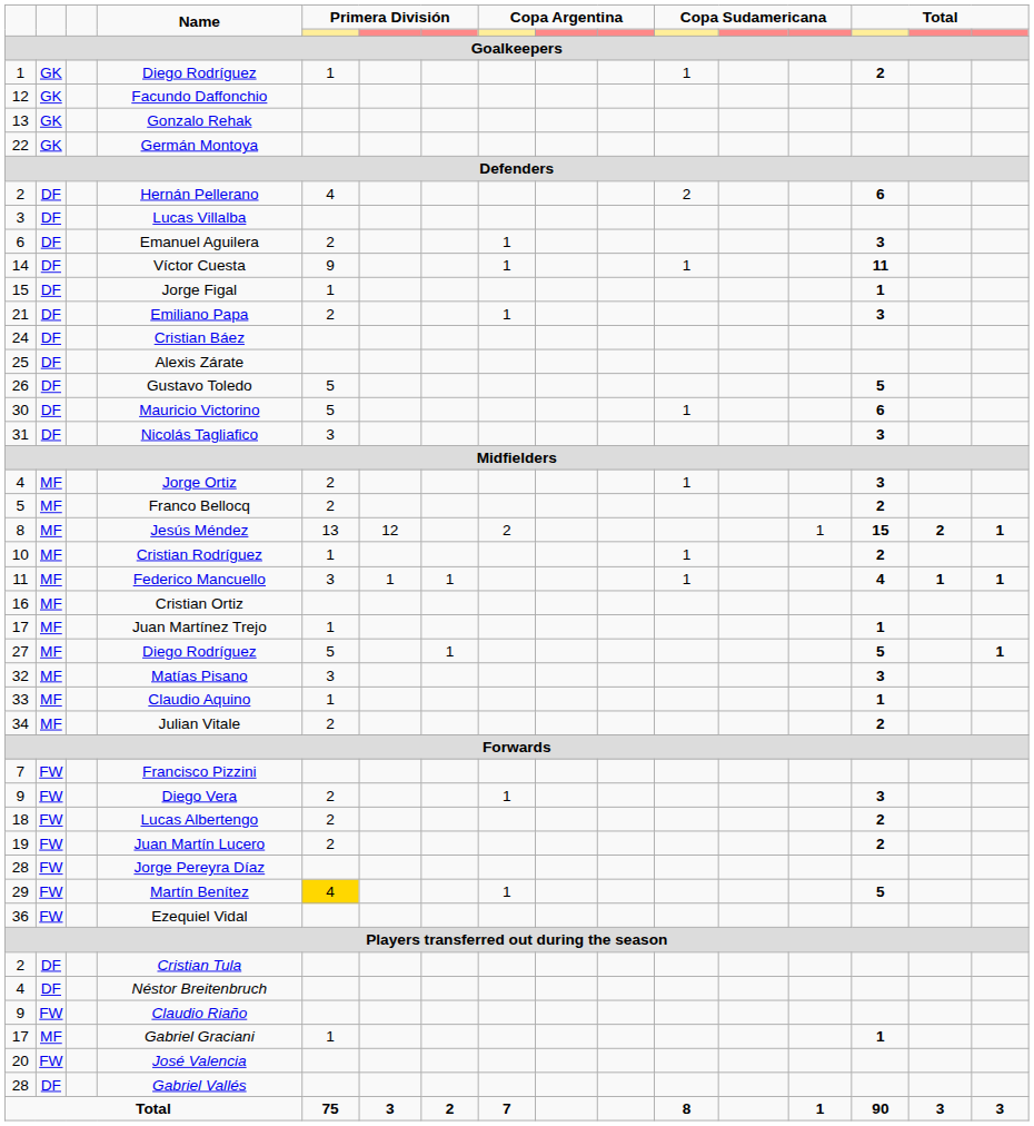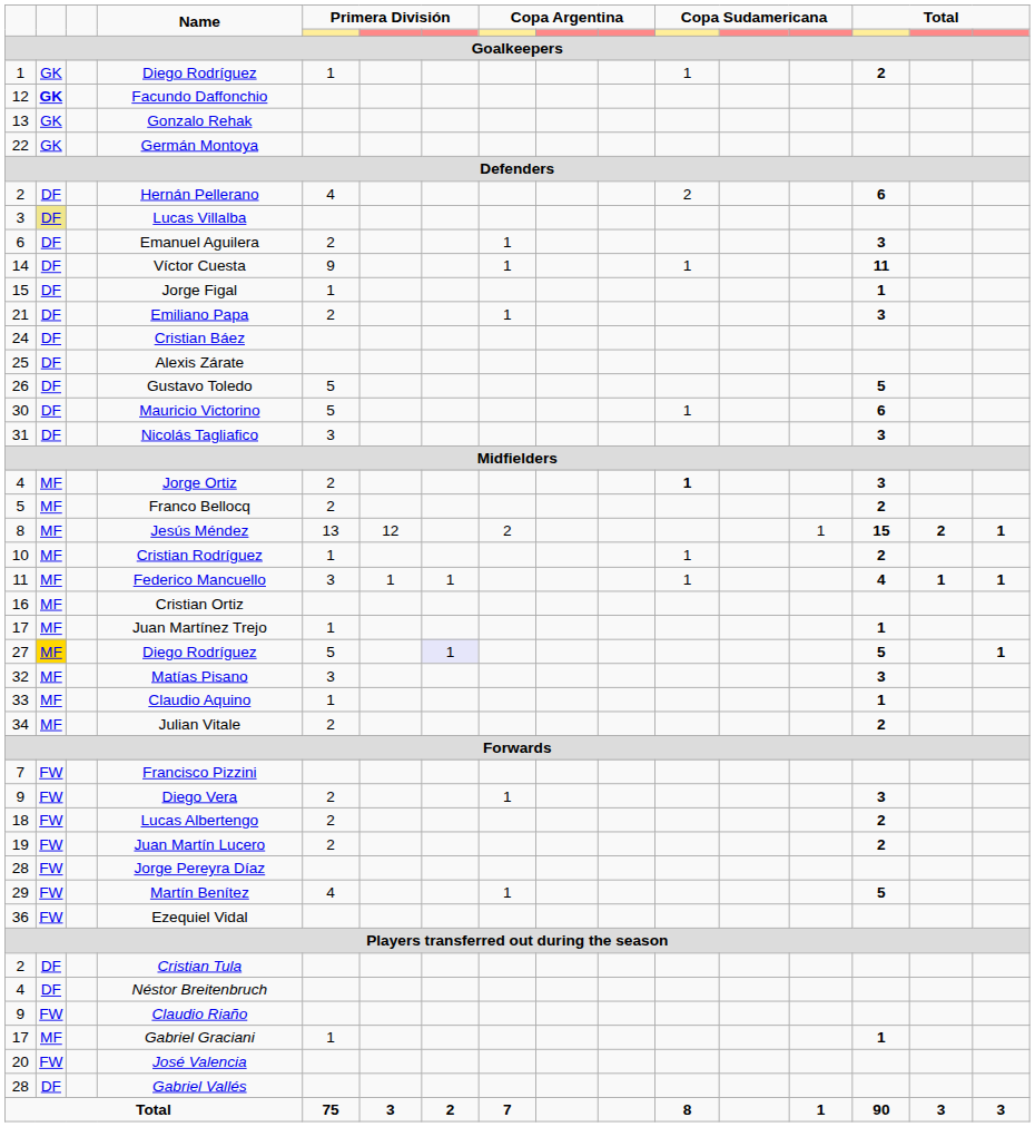Facundo Daffonchio | column 2: normal -> bold
Lucas Villalba | column 2: no background -> khaki background
Jorge Ortiz | column 11: normal -> bold
27 / Diego Rodríguez | column 2: no background -> gold background
27 / Diego Rodríguez | column 7: no background -> lavender background
Martín Benítez | column 5: gold background -> no background
